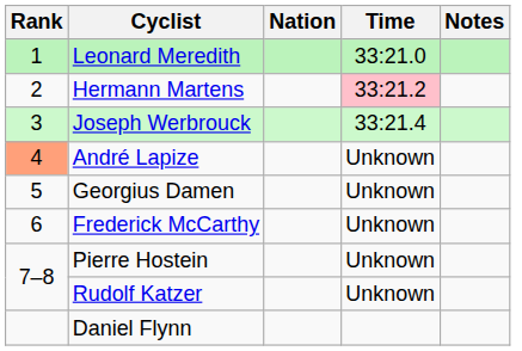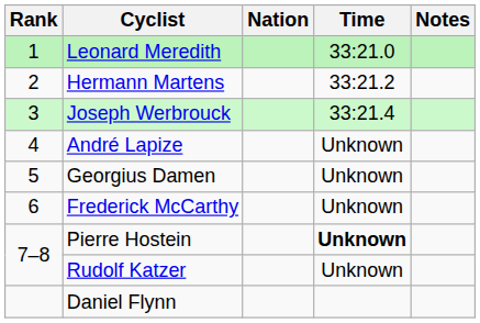Hermann Martens | Time: pink background -> no background
André Lapize | Rank: lightsalmon background -> no background
Pierre Hostein | Time: normal -> bold
